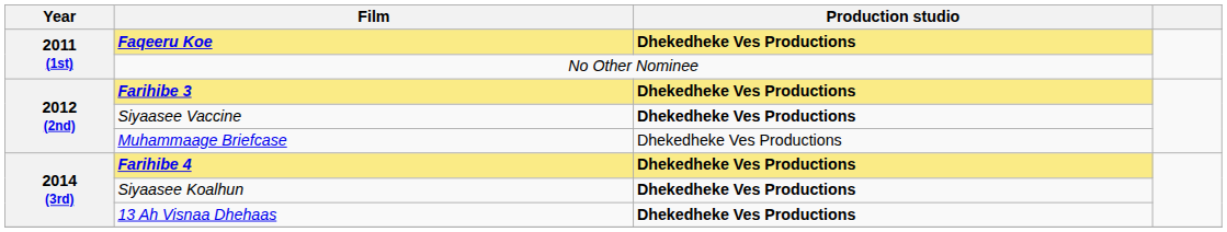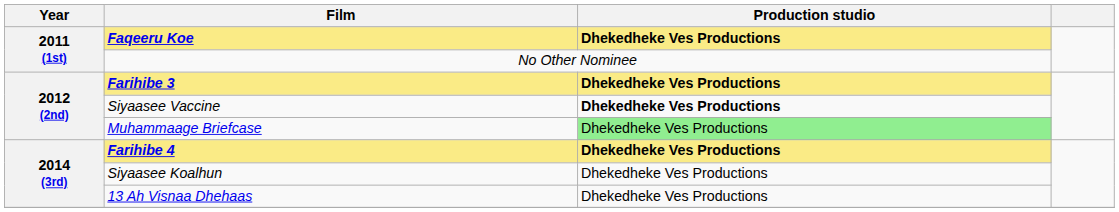Muhammaage Briefcase | Production studio: no background -> lightgreen background
Siyaasee Koalhun | Production studio: bold -> normal
13 Ah Visnaa Dhehaas | Production studio: bold -> normal
